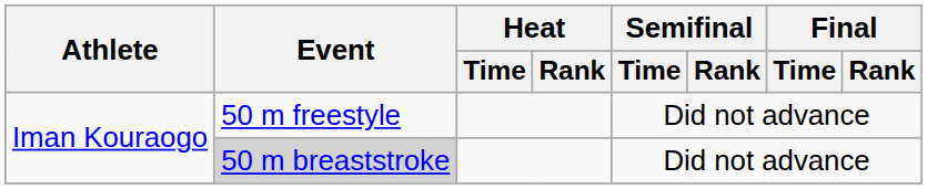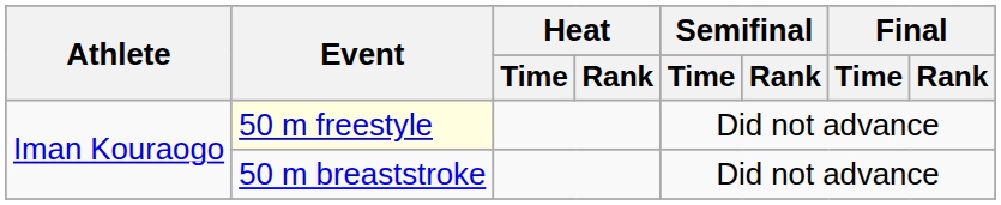50 m freestyle | Event: no background -> lightyellow background
50 m breaststroke | Event: lightgrey background -> no background
